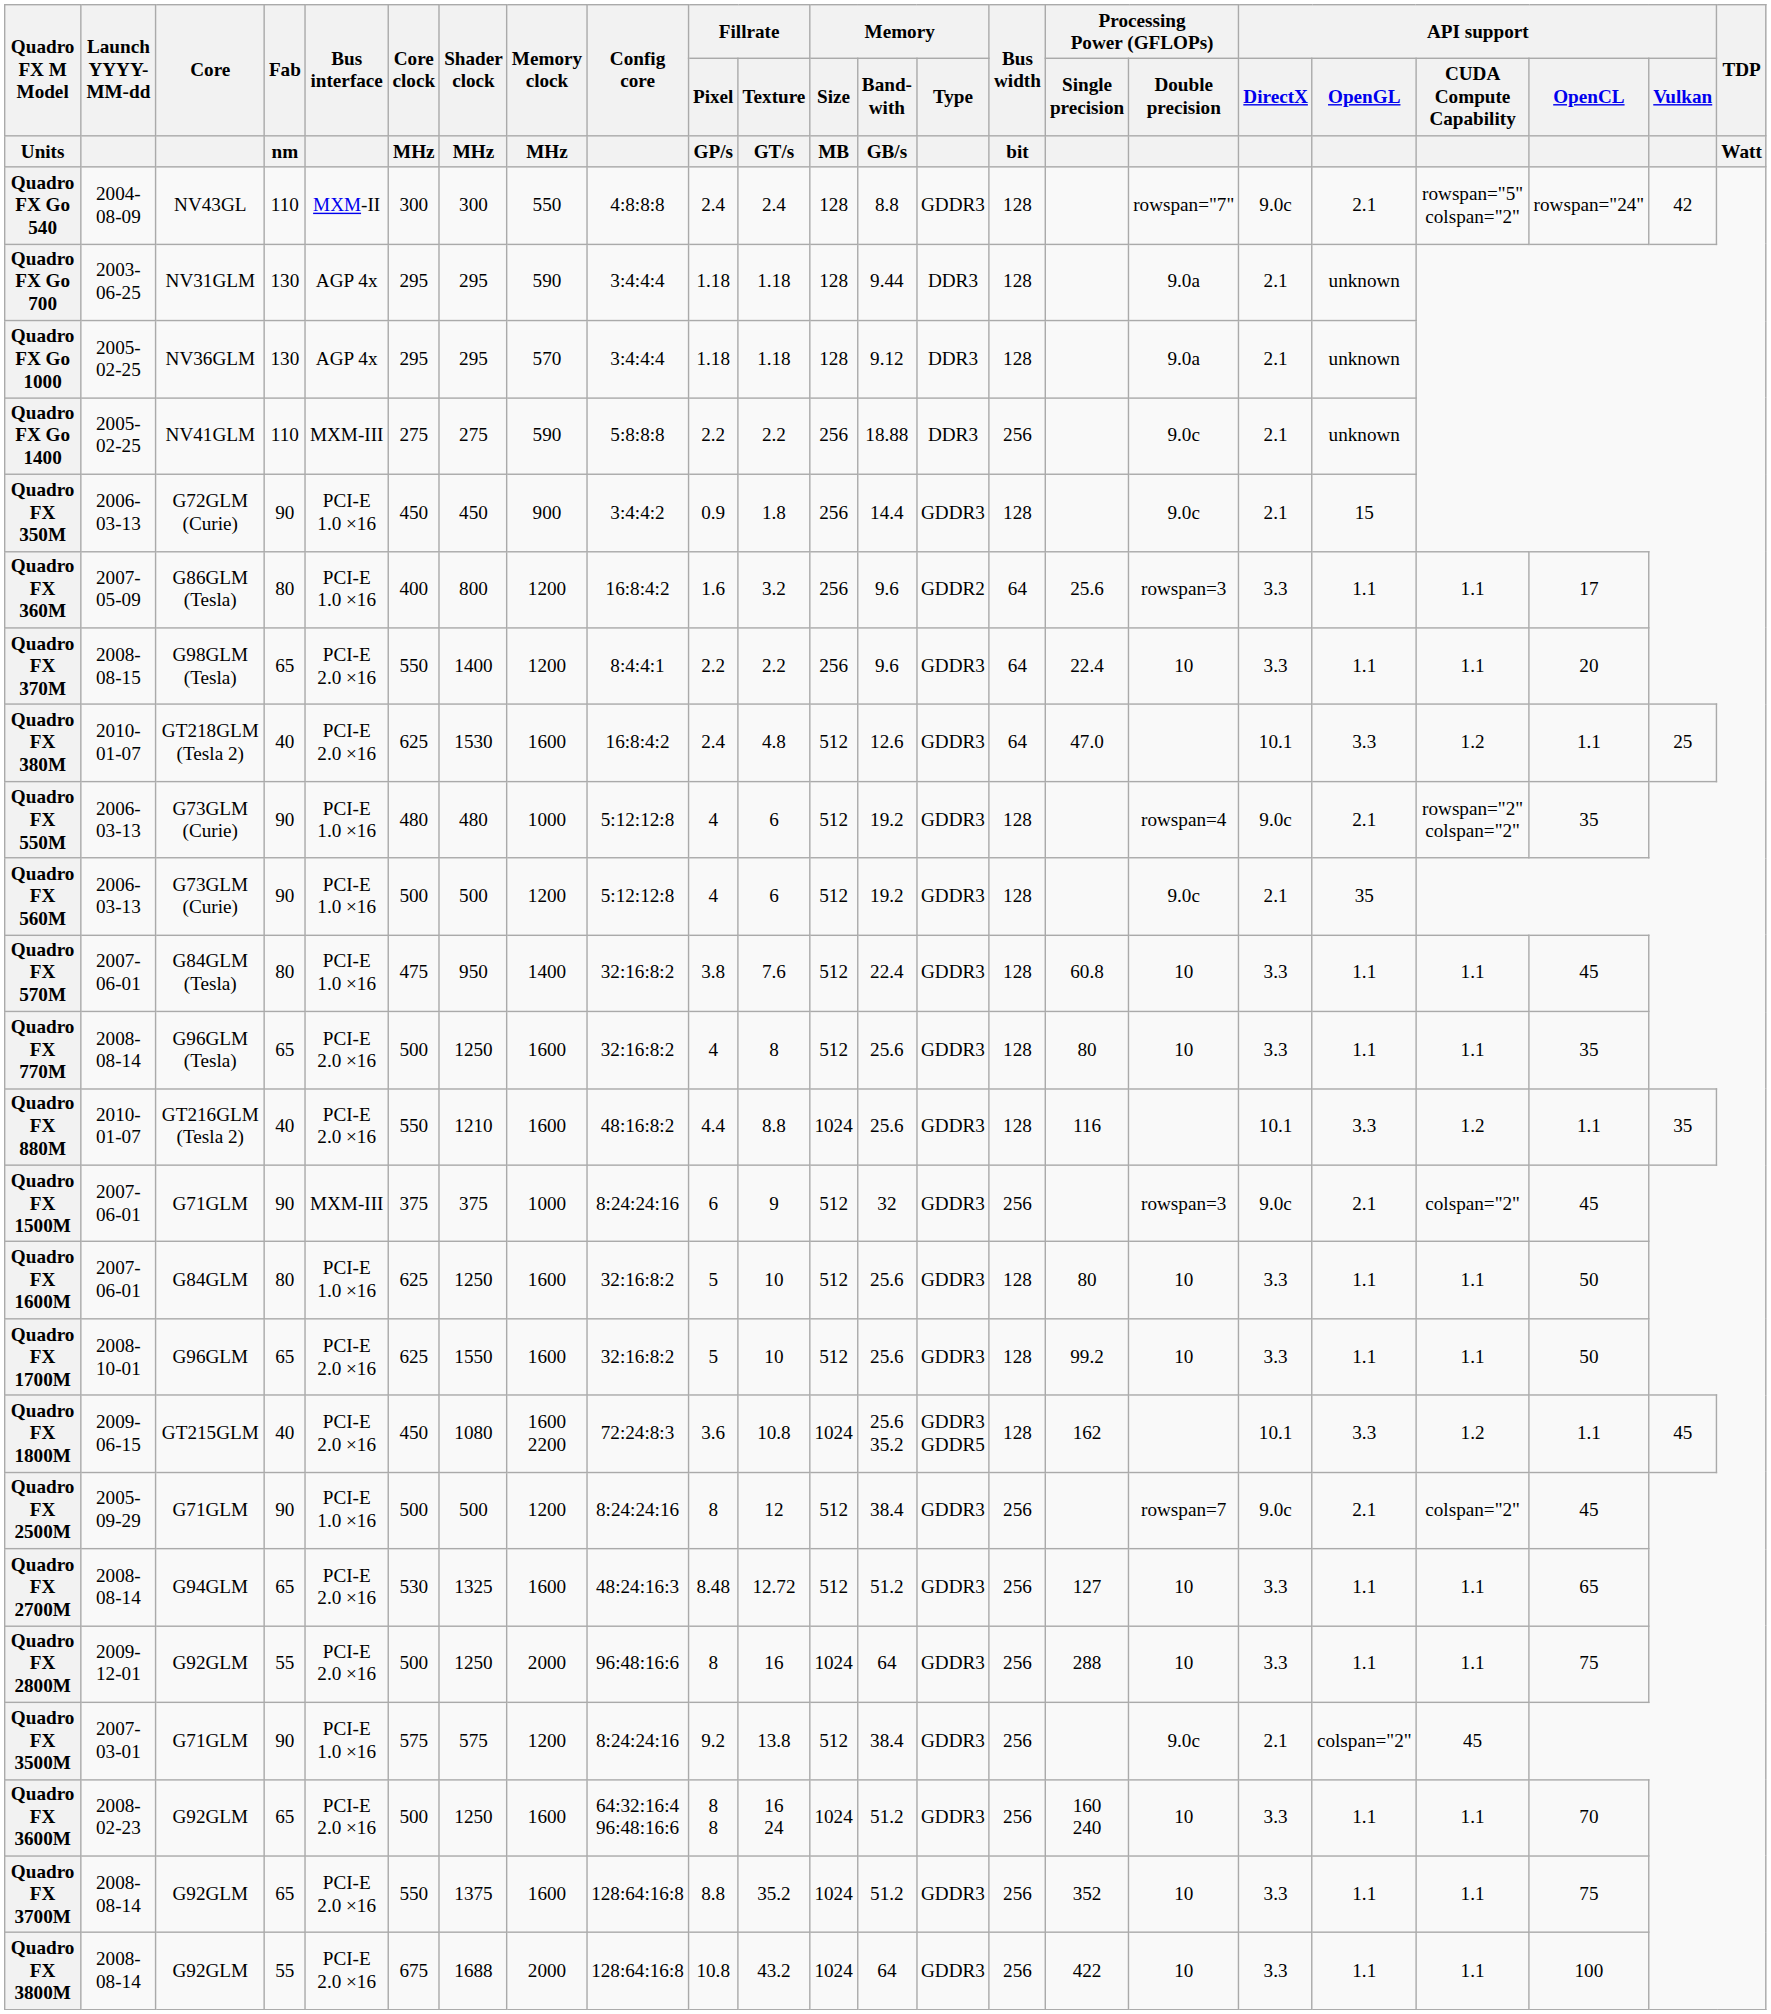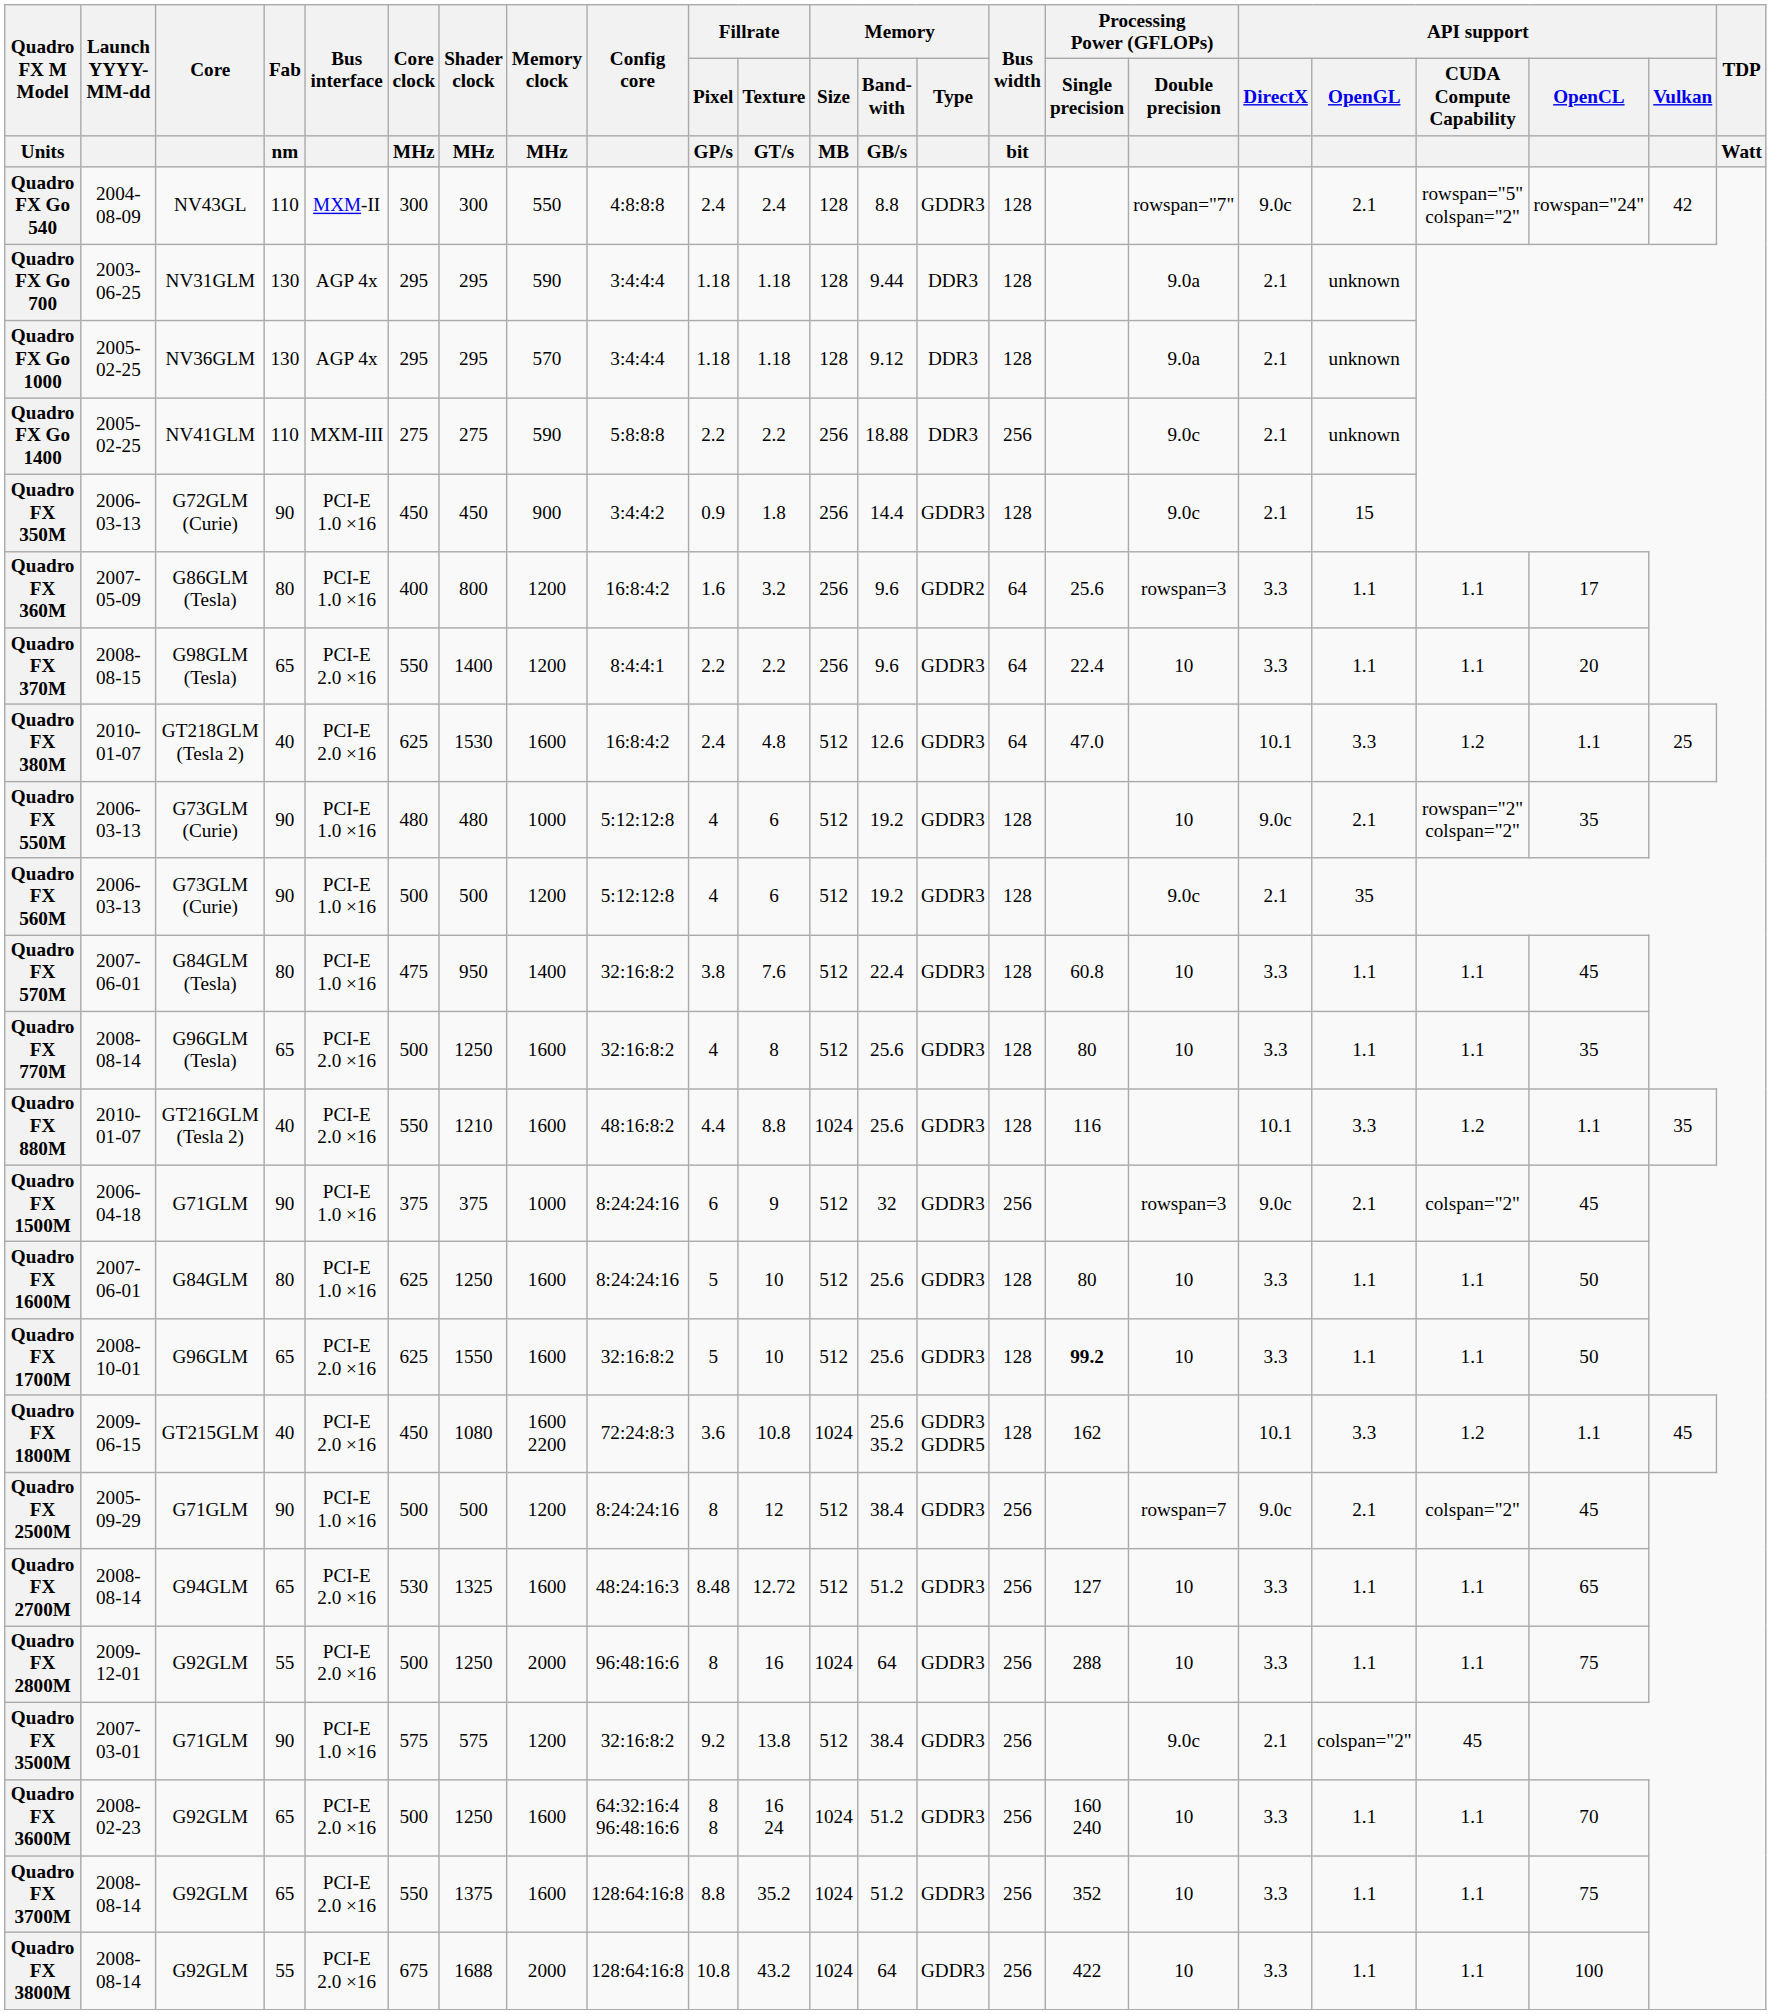Quadro FX 550M | Processing Power (GFLOPs) / Double precision: rowspan=4 -> 10
Quadro FX 1500M | Launch YYYY-MM-dd: 2007-06-01 -> 2006-04-18
Quadro FX 1500M | Bus interface: MXM-III -> PCI-E 1.0 ×16
Quadro FX 1600M | Config core: 32:16:8:2 -> 8:24:24:16
Quadro FX 1700M | Processing Power (GFLOPs) / Single precision: normal -> bold
Quadro FX 3500M | Config core: 8:24:24:16 -> 32:16:8:2
